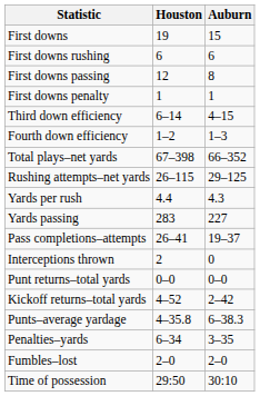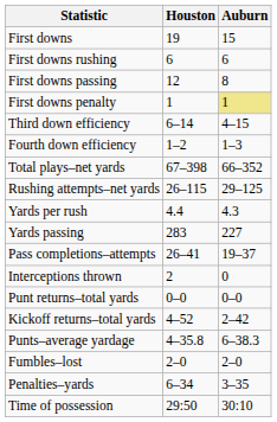First downs penalty | Auburn: no background -> khaki background
rows swapped: Fumbles–lost <-> Penalties–yards
